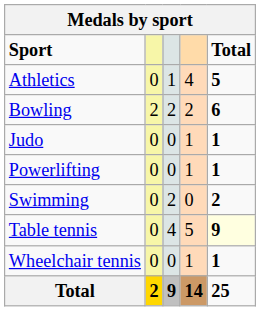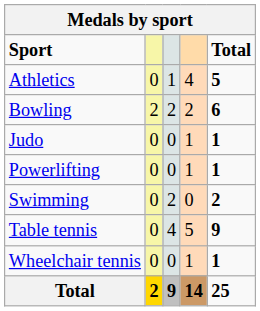Table tennis | Total: lightyellow background -> no background
